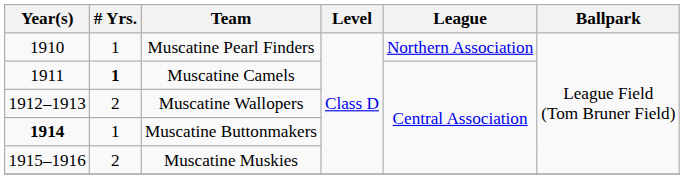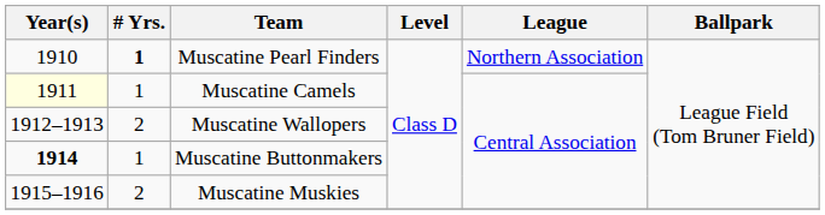Muscatine Pearl Finders | # Yrs.: normal -> bold
Muscatine Camels | Year(s): no background -> lightyellow background
Muscatine Camels | # Yrs.: bold -> normal
